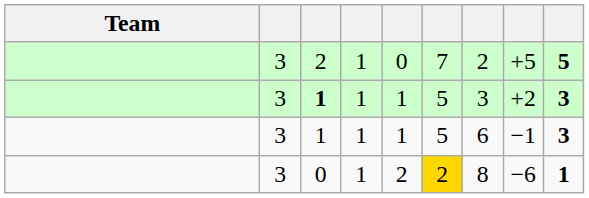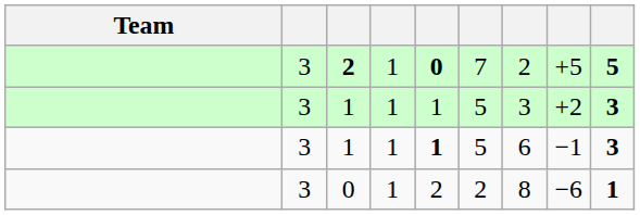row 2 | column 3: normal -> bold
row 2 | column 5: normal -> bold
row 3 | column 3: bold -> normal
row 4 | column 5: normal -> bold
row 5 | column 6: gold background -> no background
